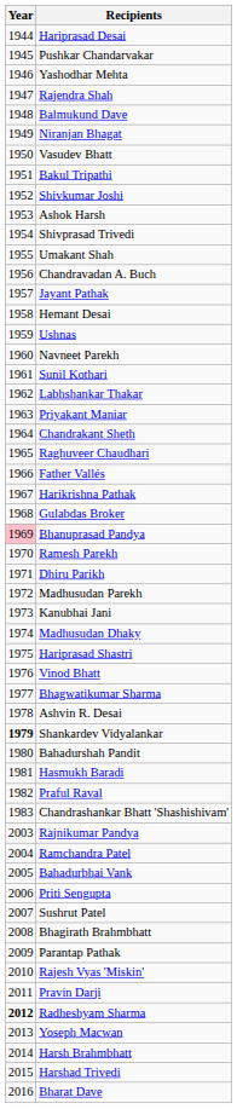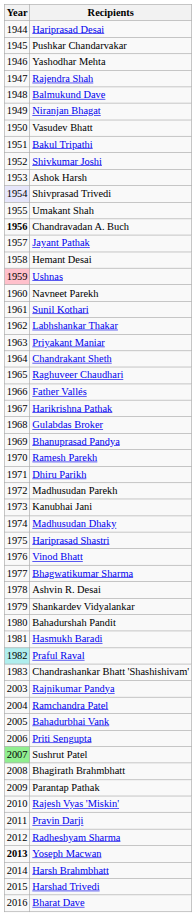Shivprasad Trivedi | Year: no background -> lavender background
Chandravadan A. Buch | Year: normal -> bold
Ushnas | Year: no background -> pink background
Bhanuprasad Pandya | Year: pink background -> no background
Shankardev Vidyalankar | Year: bold -> normal
Praful Raval | Year: no background -> paleturquoise background
Sushrut Patel | Year: no background -> lightgreen background
Radheshyam Sharma | Year: bold -> normal
Yoseph Macwan | Year: normal -> bold
